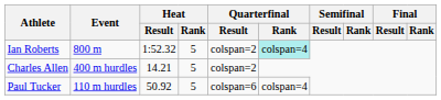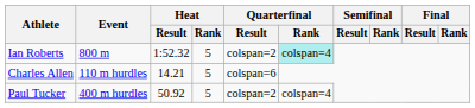Charles Allen | Event: 400 m hurdles -> 110 m hurdles
Charles Allen | Quarterfinal / Result: colspan=2 -> colspan=6
Paul Tucker | Event: 110 m hurdles -> 400 m hurdles
Paul Tucker | Quarterfinal / Result: colspan=6 -> colspan=2
